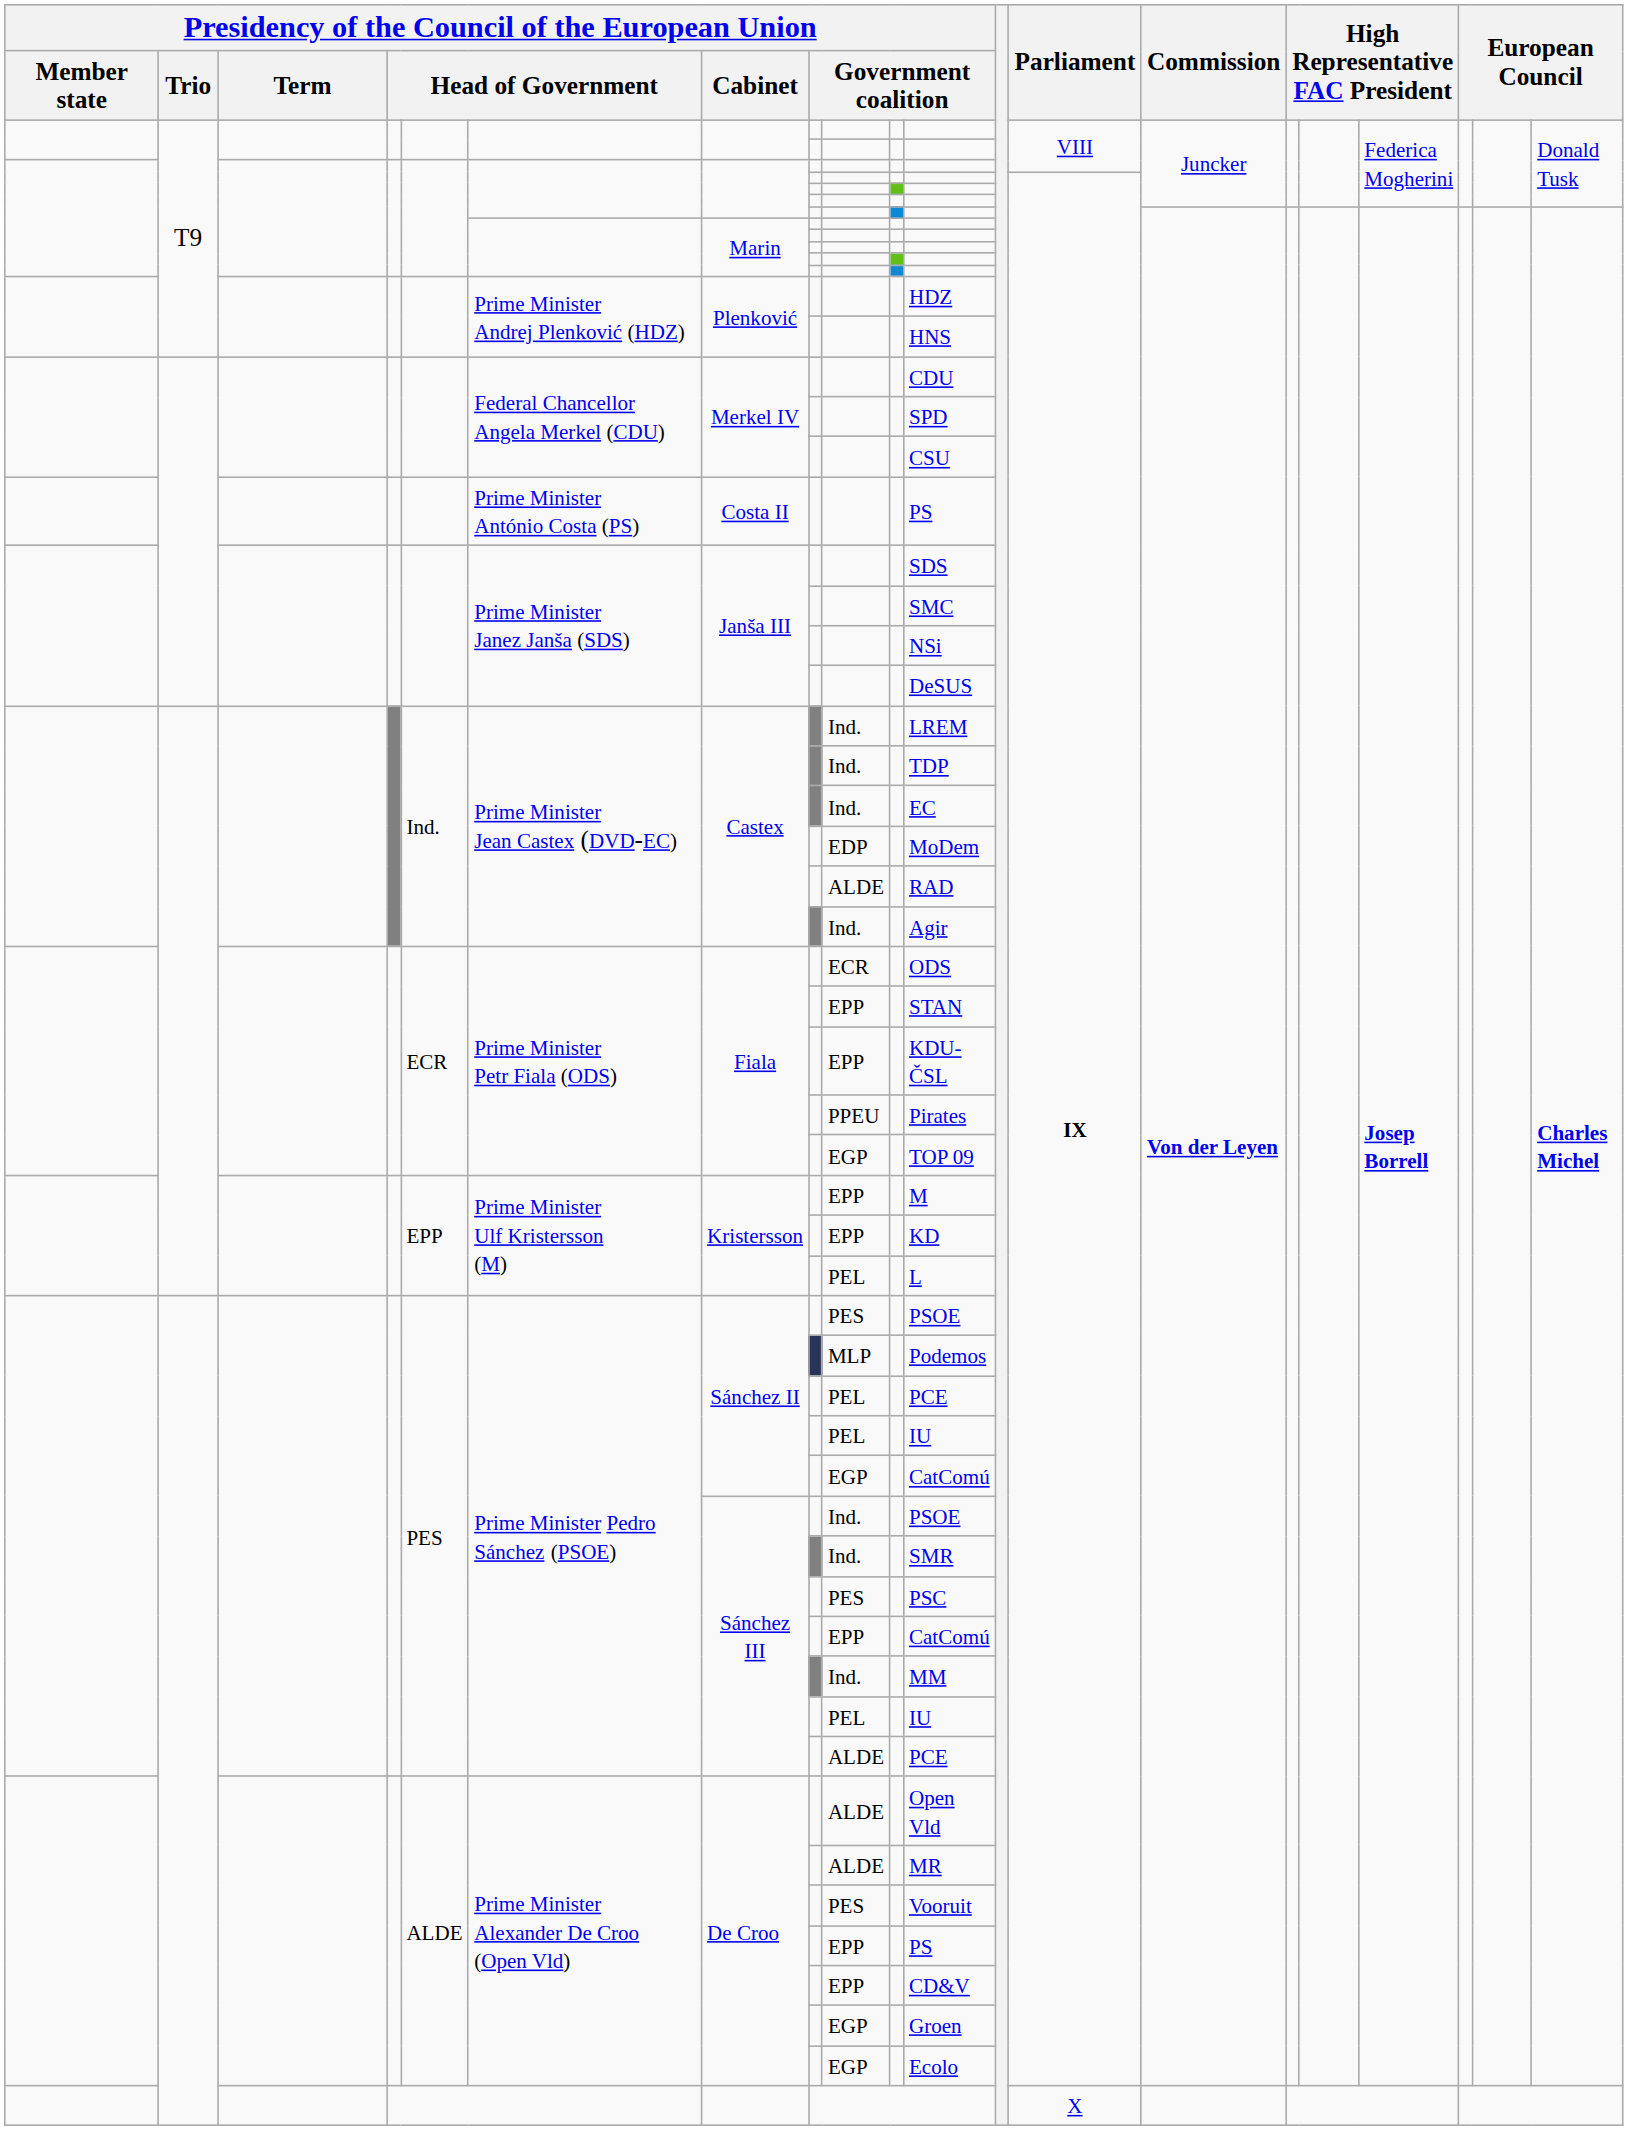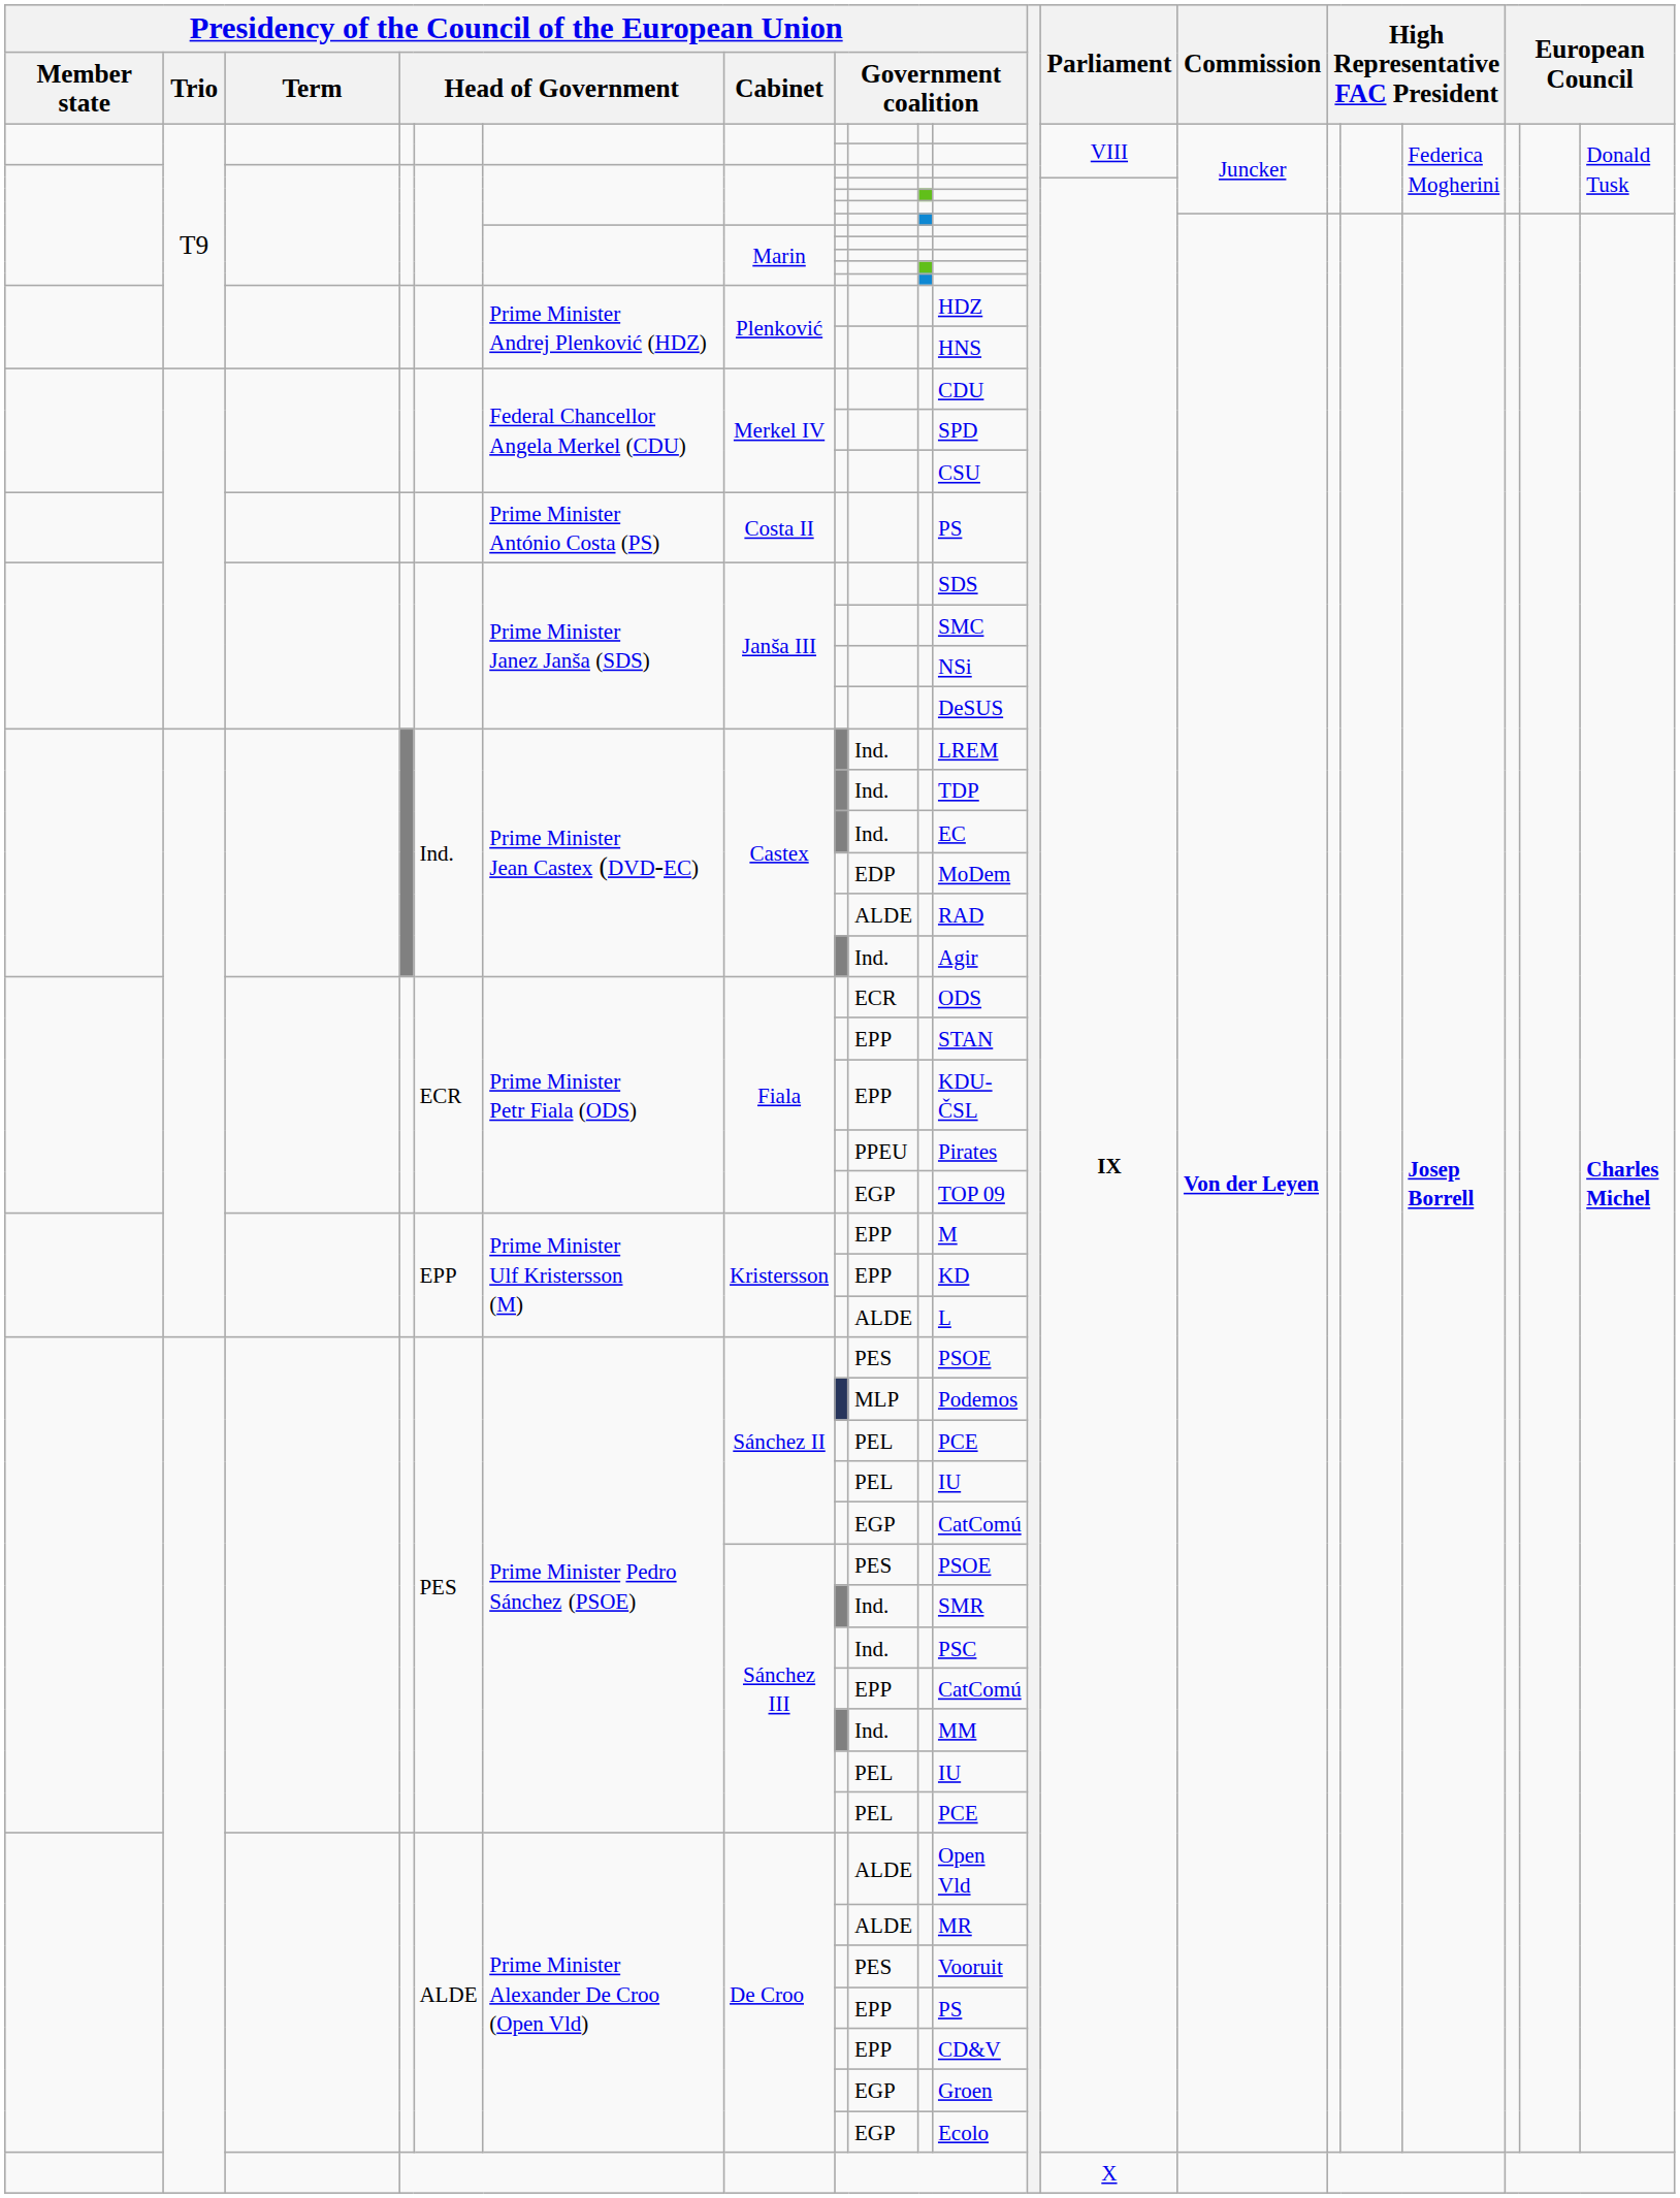row 38 | column 9: PEL -> ALDE
row 44 | column 9: Ind. -> PES
row 46 | column 9: PES -> Ind.
row 50 | column 9: ALDE -> PEL
